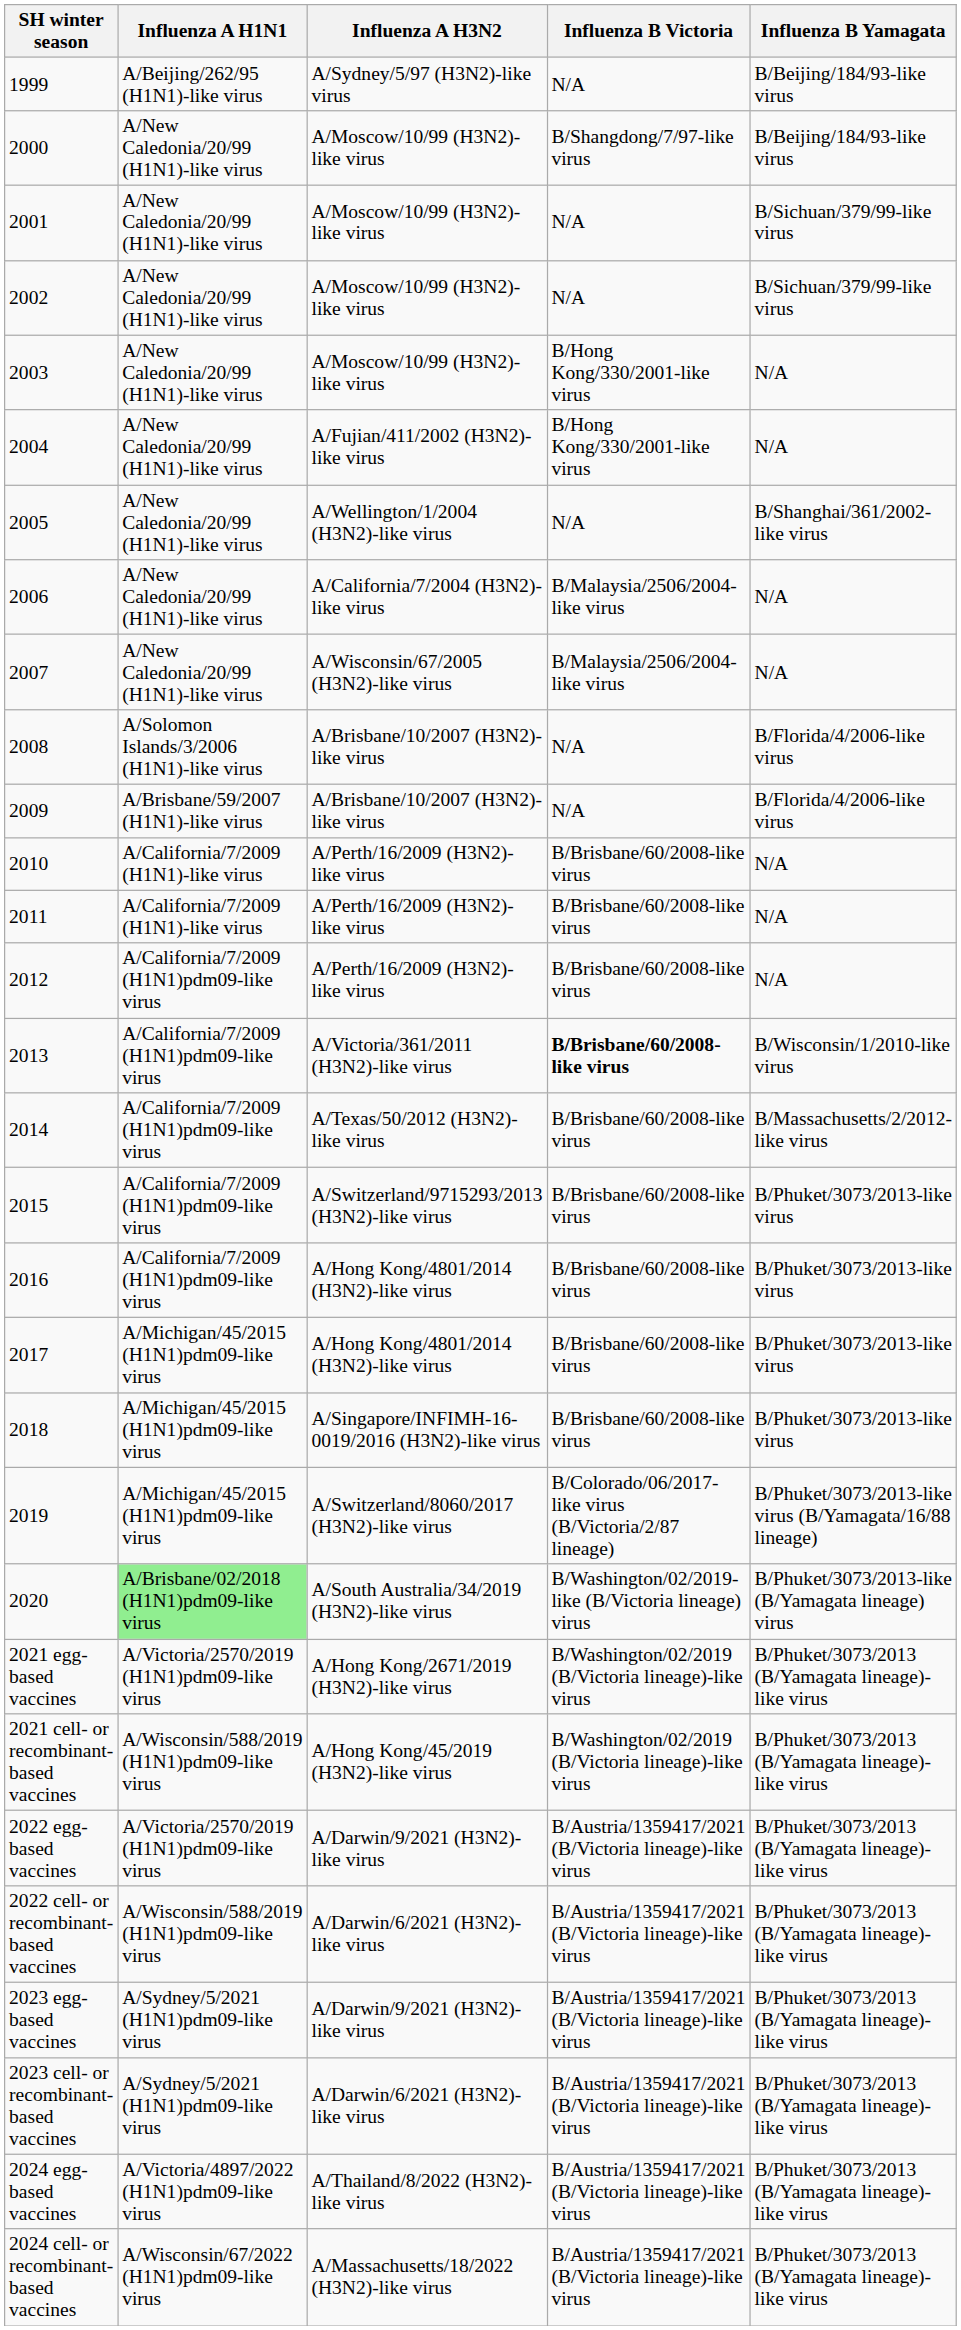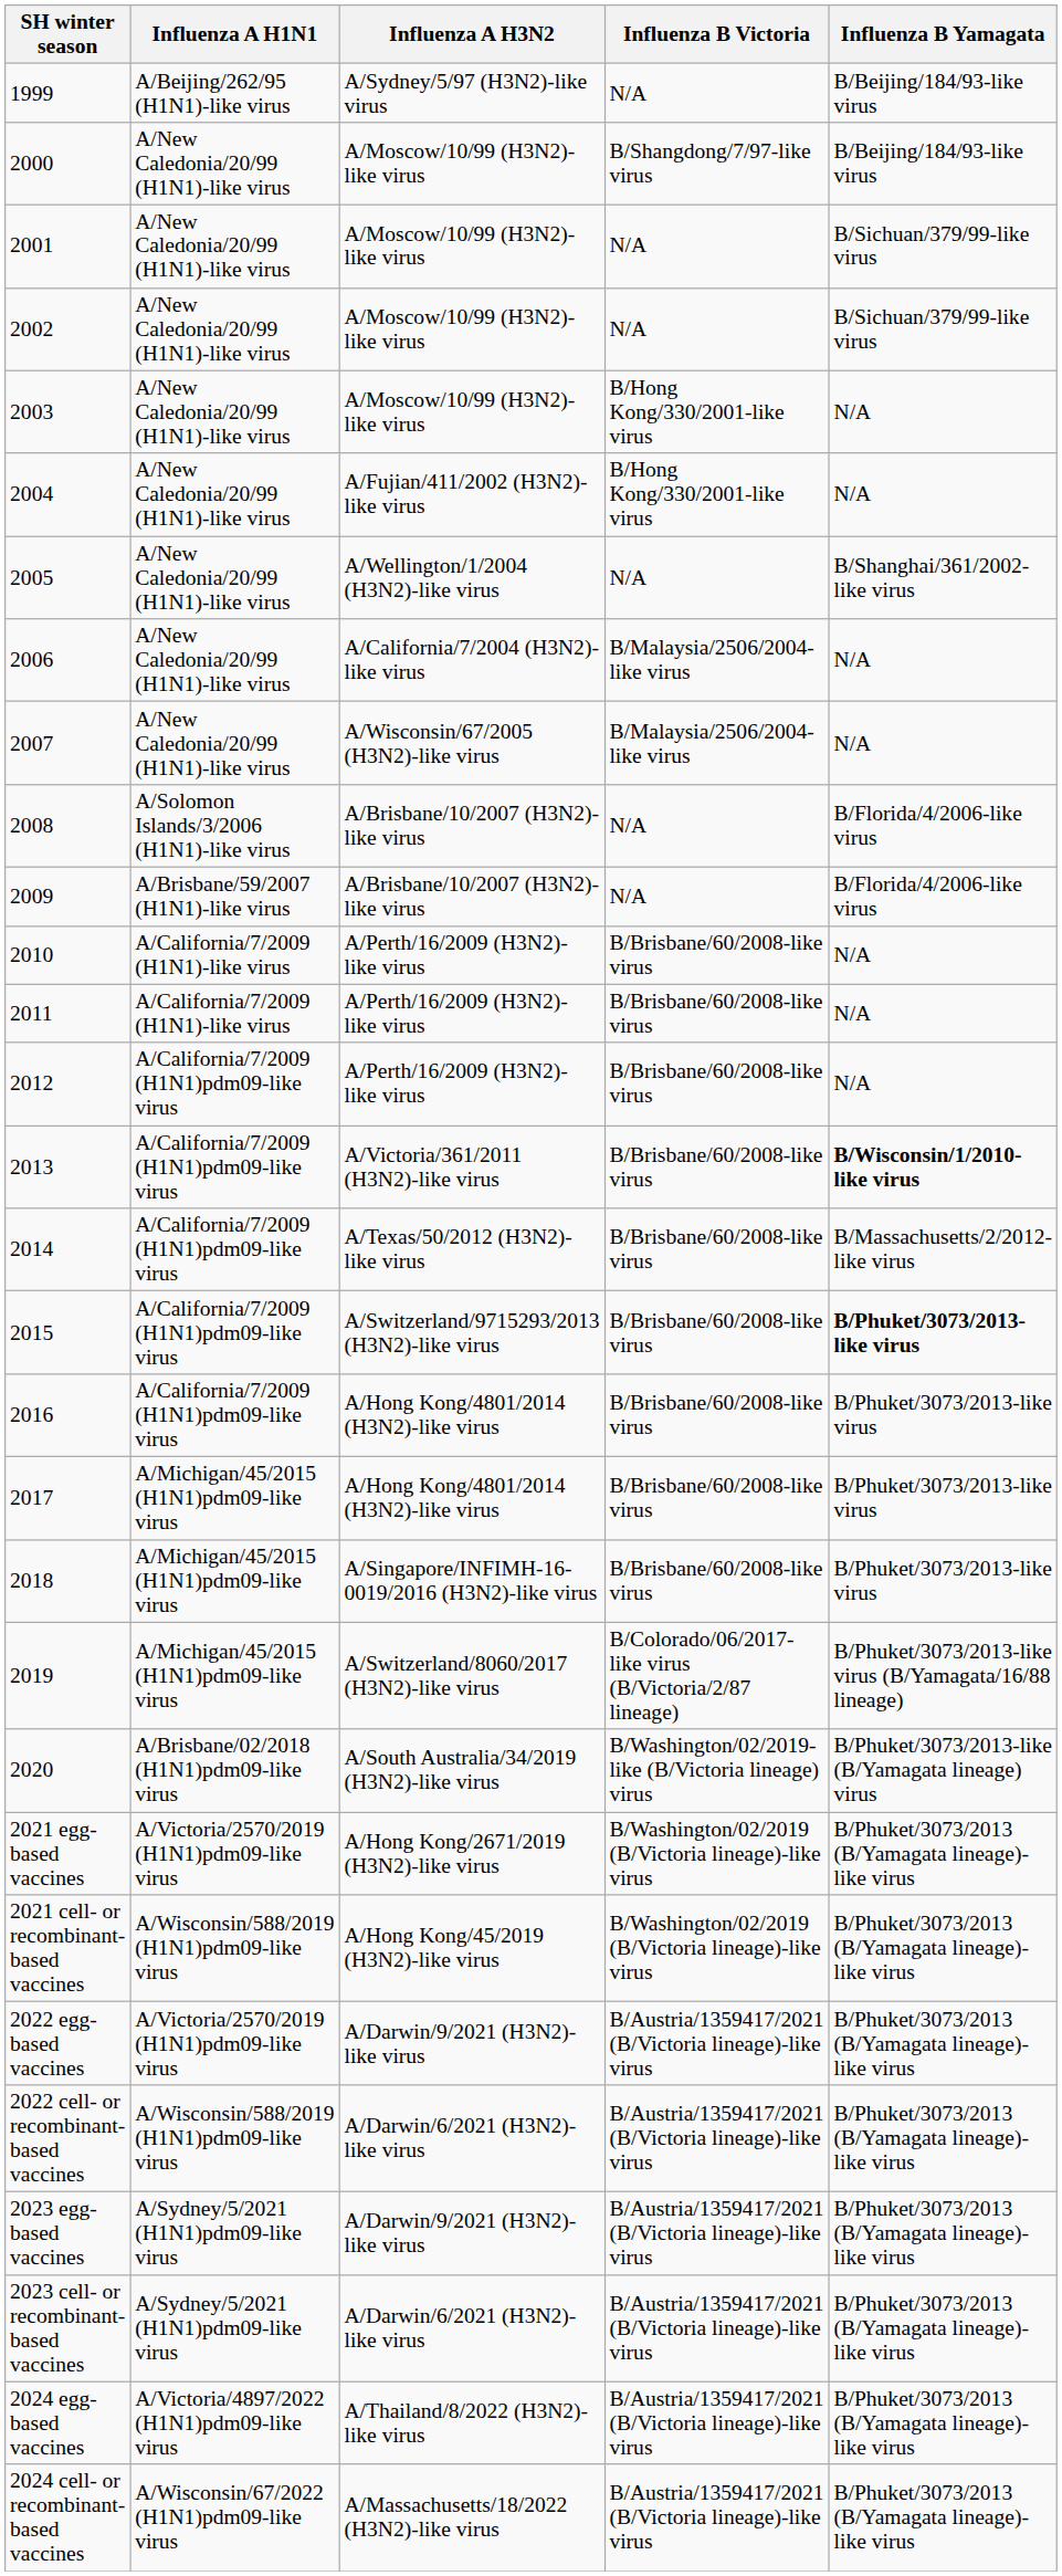2013 | Influenza B Victoria: bold -> normal
2013 | Influenza B Yamagata: normal -> bold
2015 | Influenza B Yamagata: normal -> bold
2020 | Influenza A H1N1: lightgreen background -> no background
